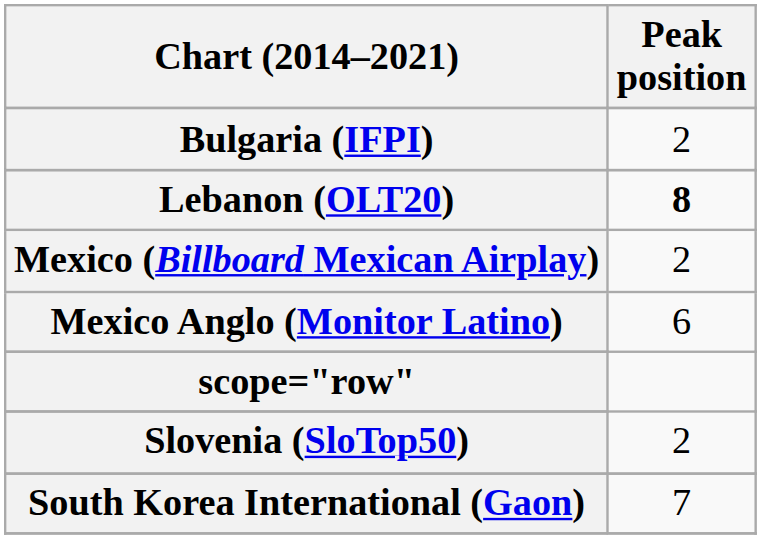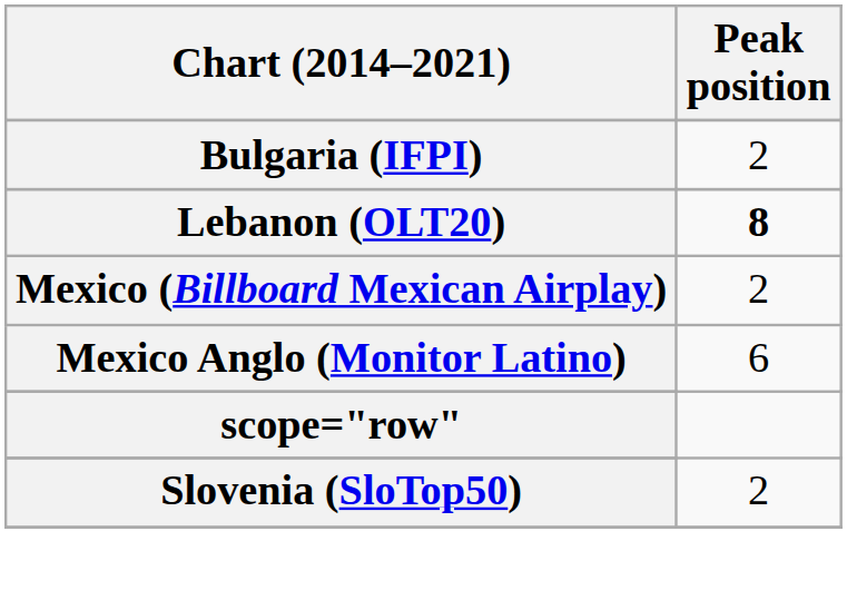- row: South Korea International (Gaon) | 7
